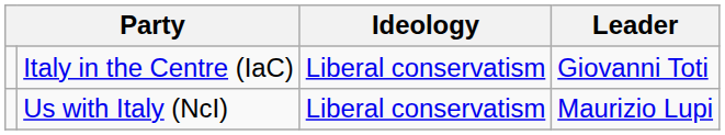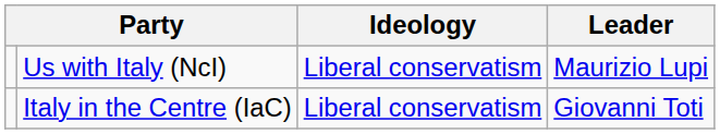rows swapped: Us with Italy (NcI) <-> Italy in the Centre (IaC)
